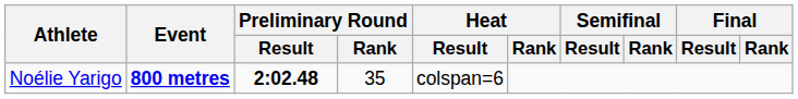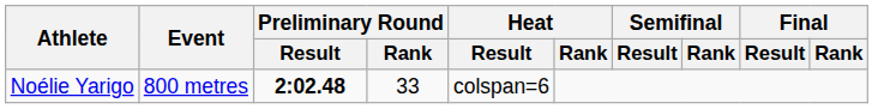Noélie Yarigo | Event: bold -> normal
Noélie Yarigo | Preliminary Round / Rank: 35 -> 33
